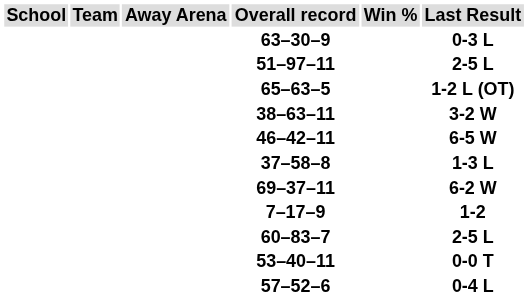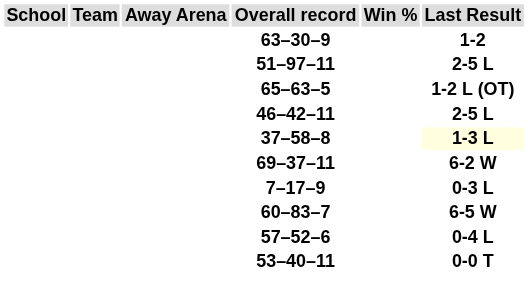63–30–9 | Last Result: 0-3 L -> 1-2
- row: 38–63–11 | 3-2 W
46–42–11 | Last Result: 6-5 W -> 2-5 L
37–58–8 | Last Result: no background -> lightyellow background
7–17–9 | Last Result: 1-2 -> 0-3 L
60–83–7 | Last Result: 2-5 L -> 6-5 W
rows swapped: 53–40–11 <-> 57–52–6
